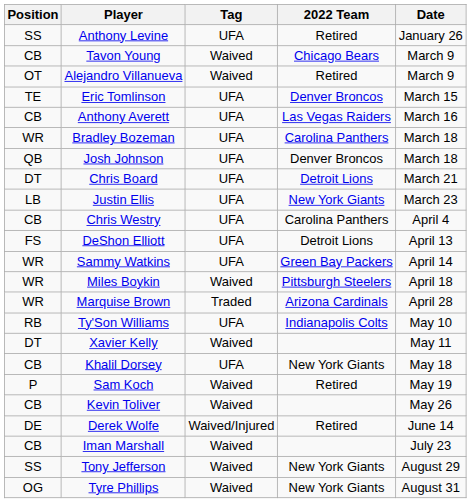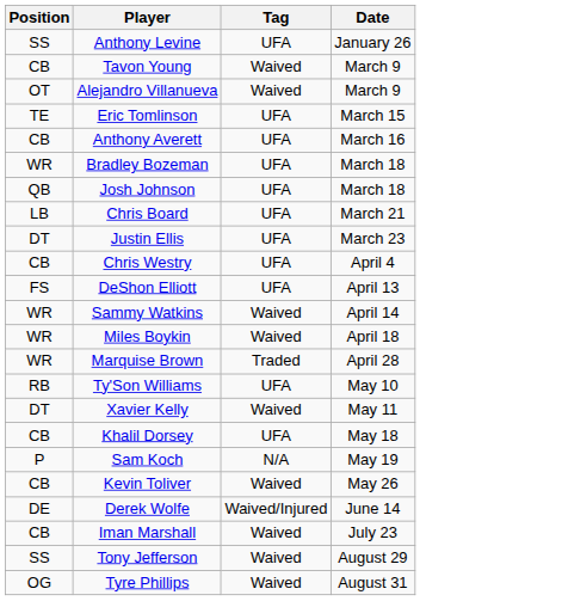- column: 2022 Team | Retired | Chicago Bears | Retired | Denver Broncos | Las Vegas Raiders | Carolina Panthers | Denver Broncos | Detroit Lions | New York Giants | Carolina Panthers | Detroit Lions | Green Bay Packers | Pittsburgh Steelers | Arizona Cardinals | Indianapolis Colts | New York Giants | Retired | Retired | New York Giants | New York Giants
Chris Board | Position: DT -> LB
Justin Ellis | Position: LB -> DT
Sammy Watkins | Tag: UFA -> Waived
Sam Koch | Tag: Waived -> N/A
